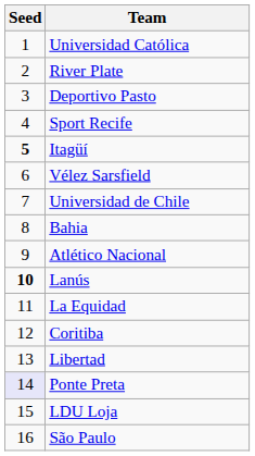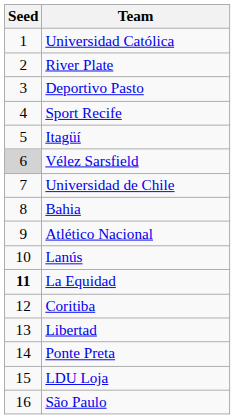Itagüí | Seed: bold -> normal
Vélez Sarsfield | Seed: no background -> lightgrey background
Lanús | Seed: bold -> normal
La Equidad | Seed: normal -> bold
Ponte Preta | Seed: lavender background -> no background
